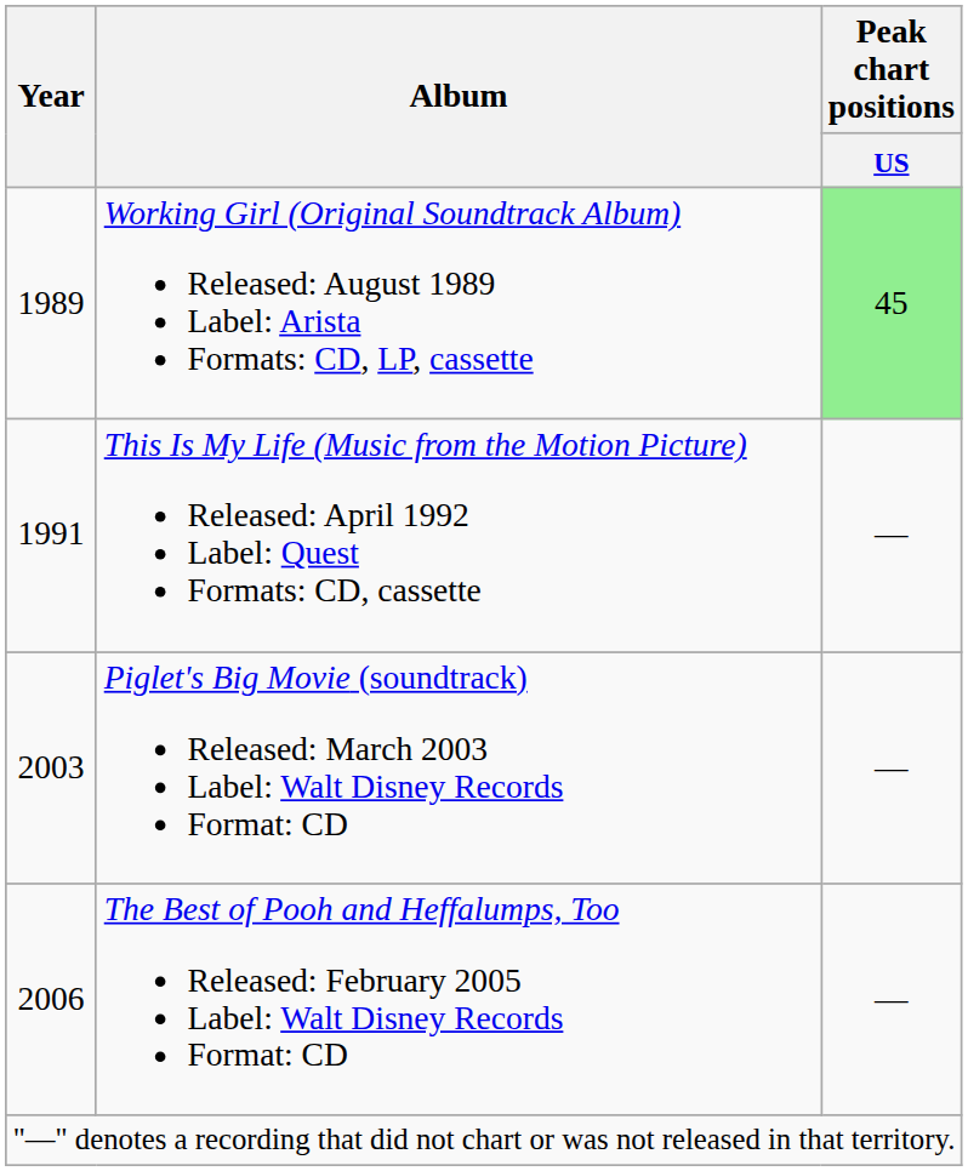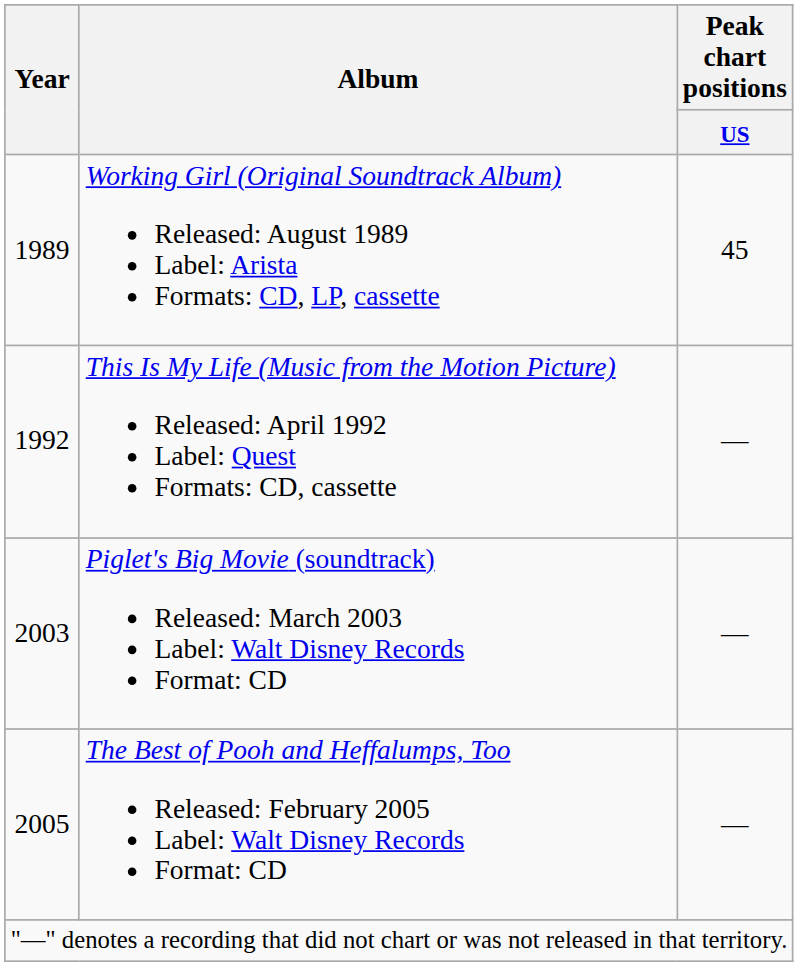row 3 | Peak chart positions / US: lightgreen background -> no background
row 4 | Year: 1991 -> 1992
row 6 | Year: 2006 -> 2005
